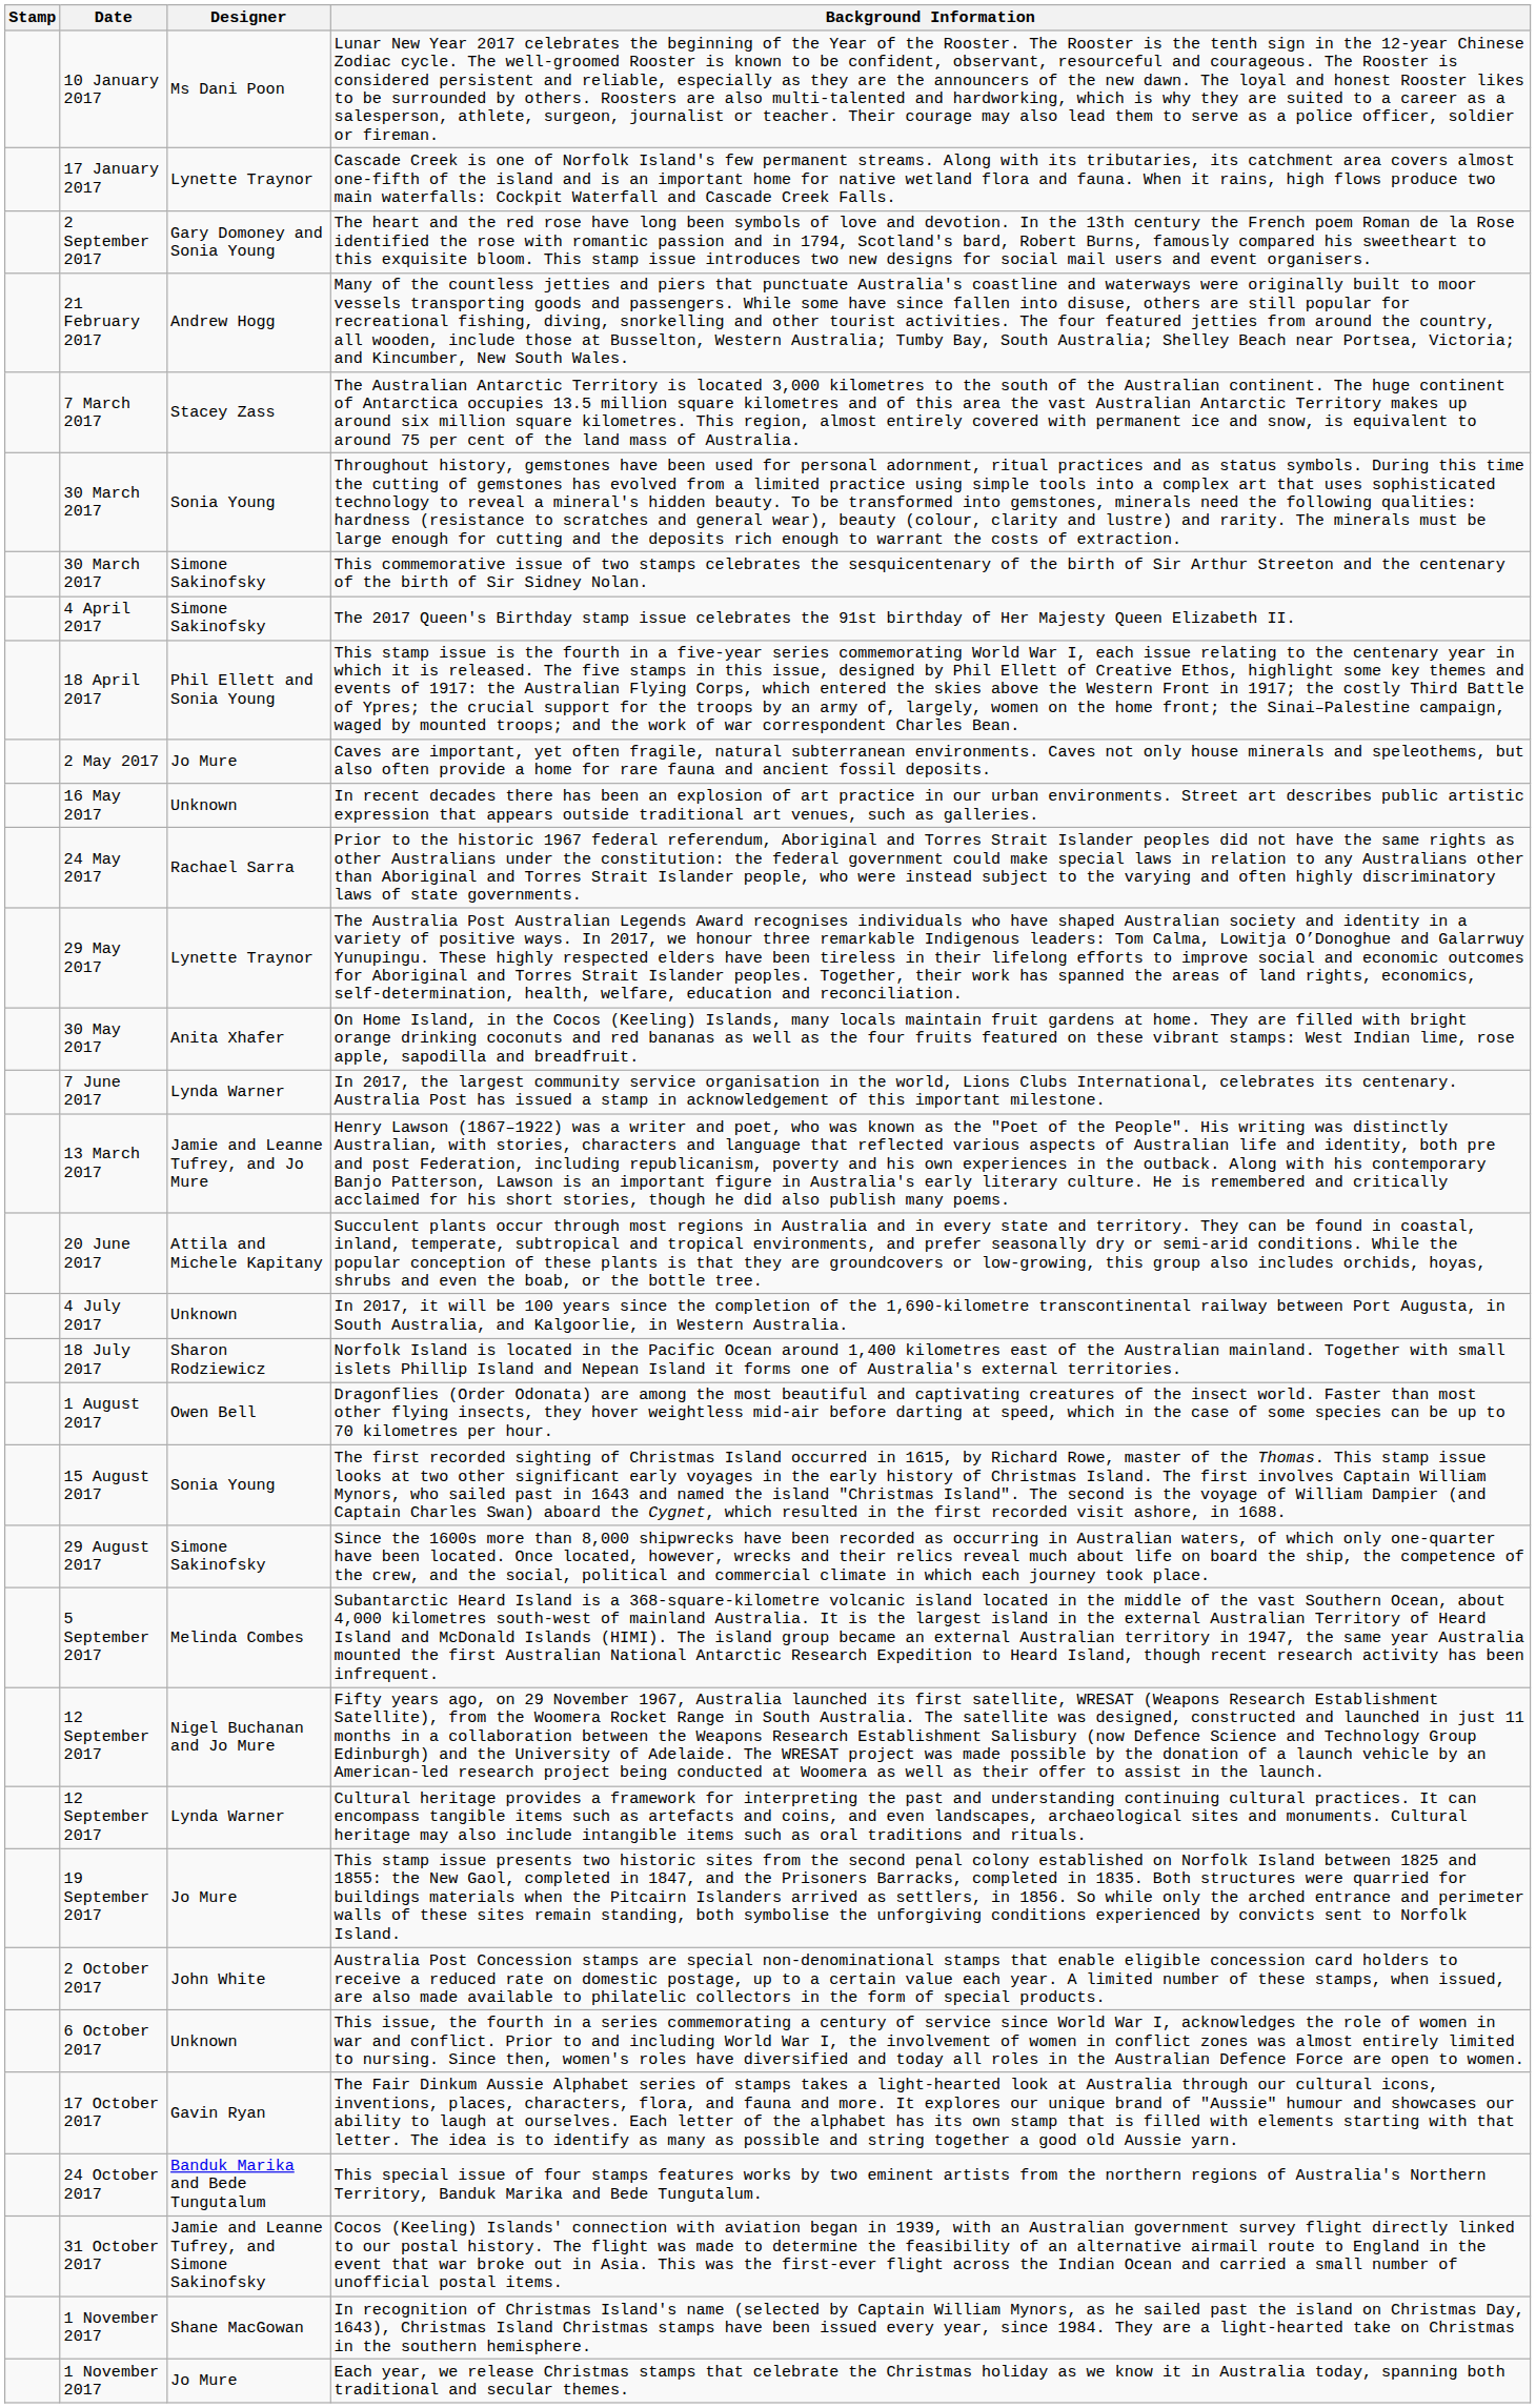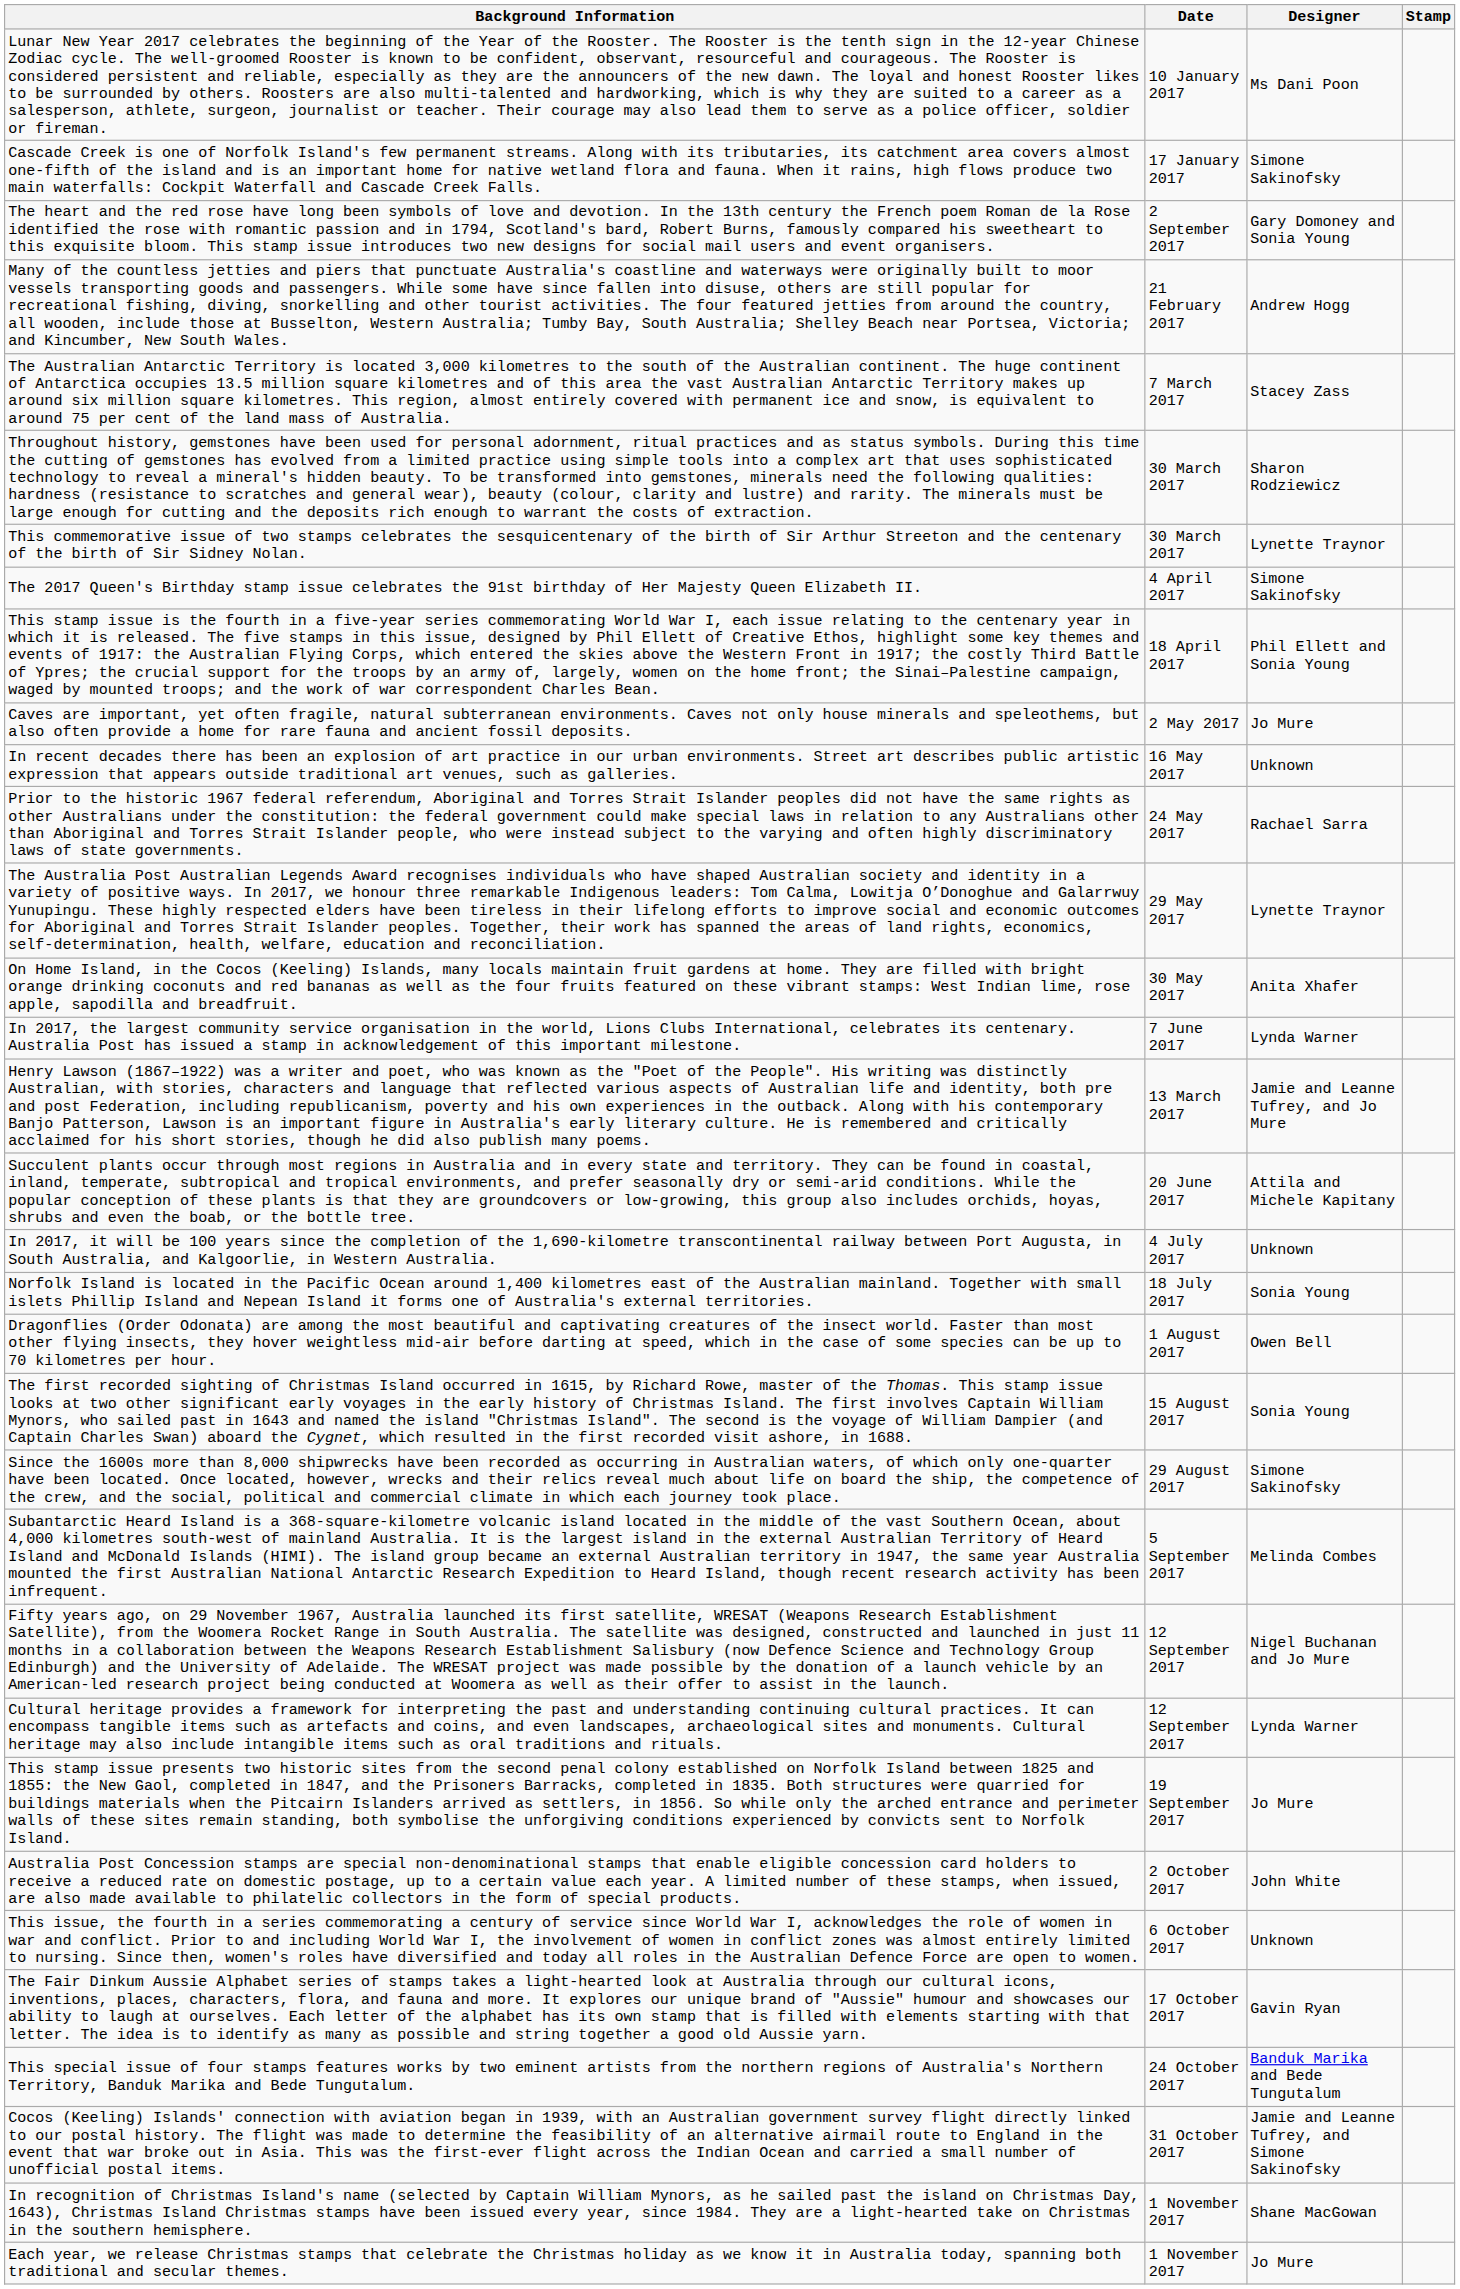columns swapped: Stamp <-> Background Information
row 3 | Designer: Lynette Traynor -> Simone Sakinofsky
row 7 | Designer: Sonia Young -> Sharon Rodziewicz
row 8 | Designer: Simone Sakinofsky -> Lynette Traynor
row 20 | Designer: Sharon Rodziewicz -> Sonia Young
